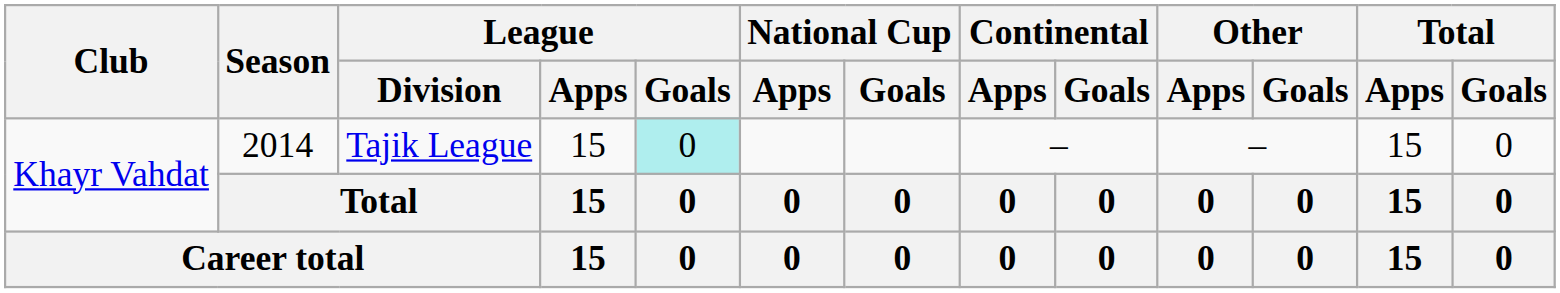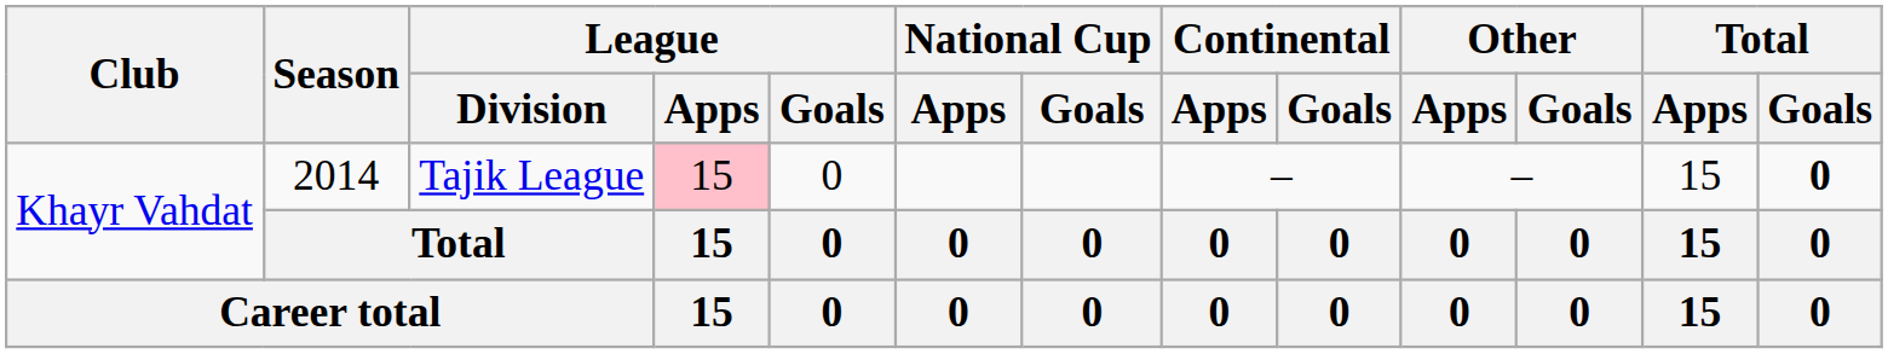Khayr Vahdat / Tajik League | League / Apps: no background -> pink background
Khayr Vahdat / Tajik League | League / Goals: paleturquoise background -> no background
Khayr Vahdat / Tajik League | Total / Goals: normal -> bold
